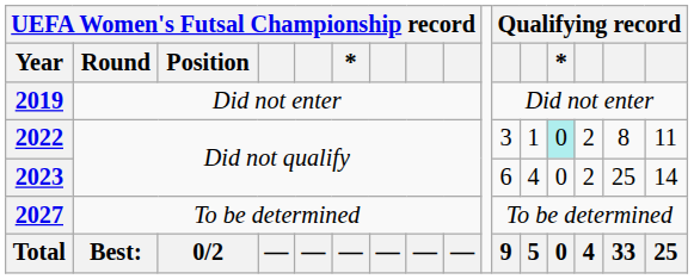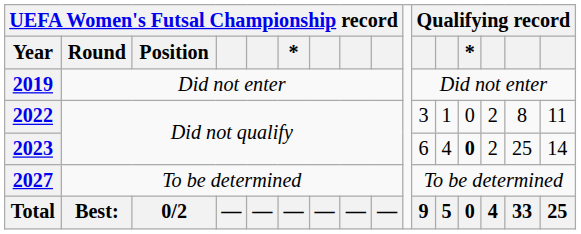2022 | Qualifying record / *: paleturquoise background -> no background
2023 | Qualifying record / *: normal -> bold
